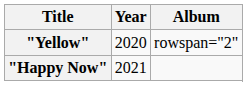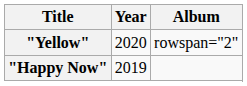"Happy Now" | Year: 2021 -> 2019
